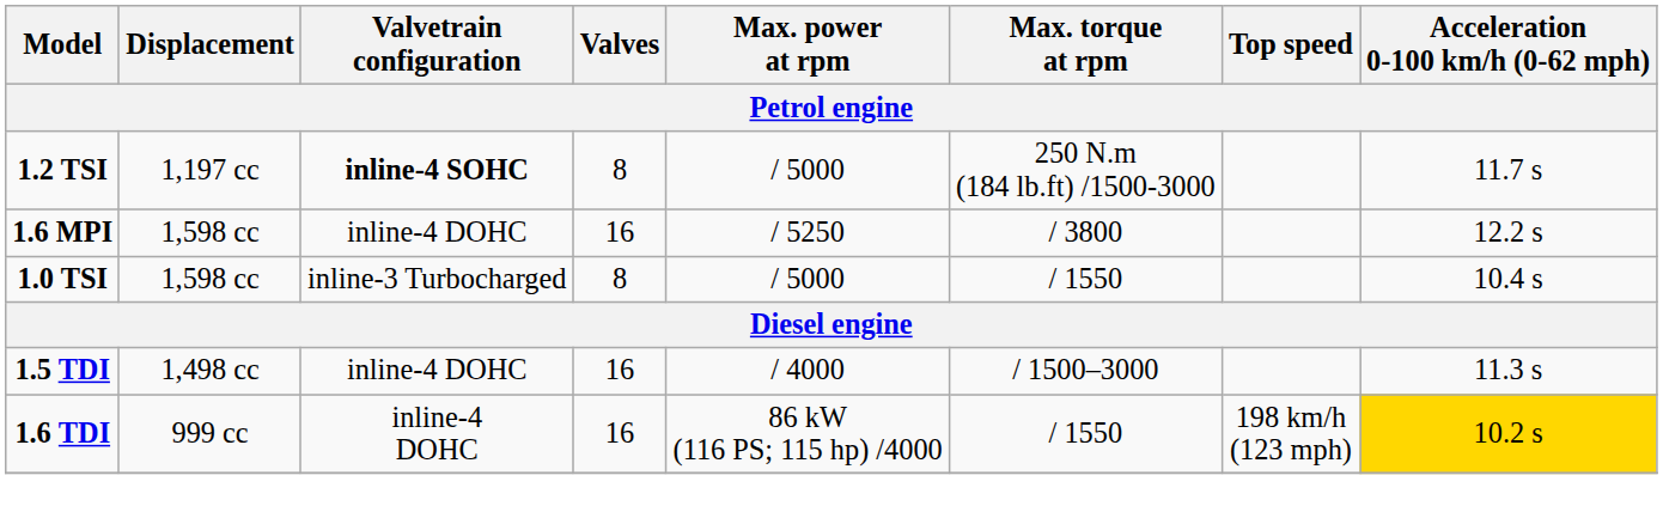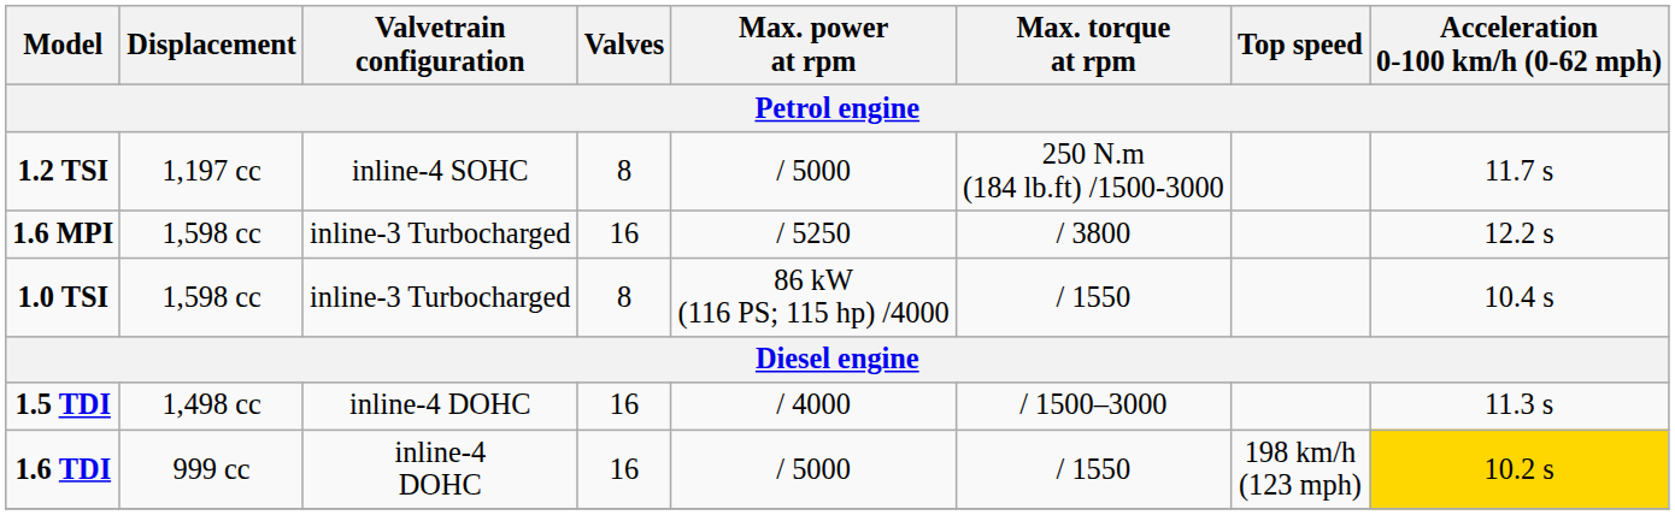1.2 TSI | Valvetrain configuration: bold -> normal
1.6 MPI | Valvetrain configuration: inline-4 DOHC -> inline-3 Turbocharged
1.0 TSI | Max. power at rpm: / 5000 -> 86 kW (116 PS; 115 hp) /4000
1.6 TDI | Max. power at rpm: 86 kW (116 PS; 115 hp) /4000 -> / 5000
